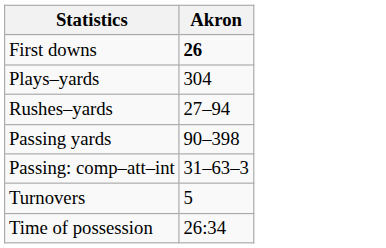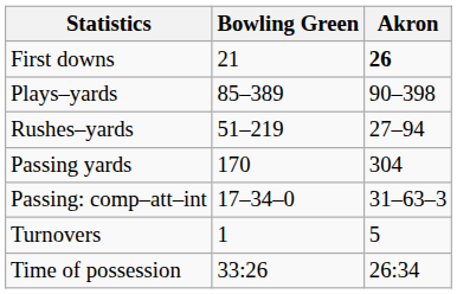+ column: Bowling Green | 21 | 85–389 | 51–219 | 170 | 17–34–0 | 1 | 33:26
Plays–yards | Akron: 304 -> 90–398
Passing yards | Akron: 90–398 -> 304
